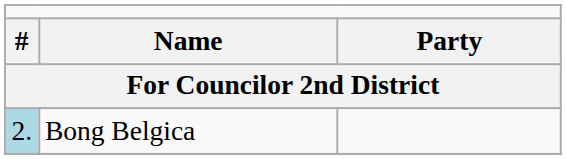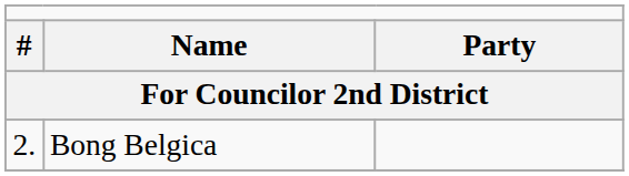Bong Belgica | column 1: lightblue background -> no background
